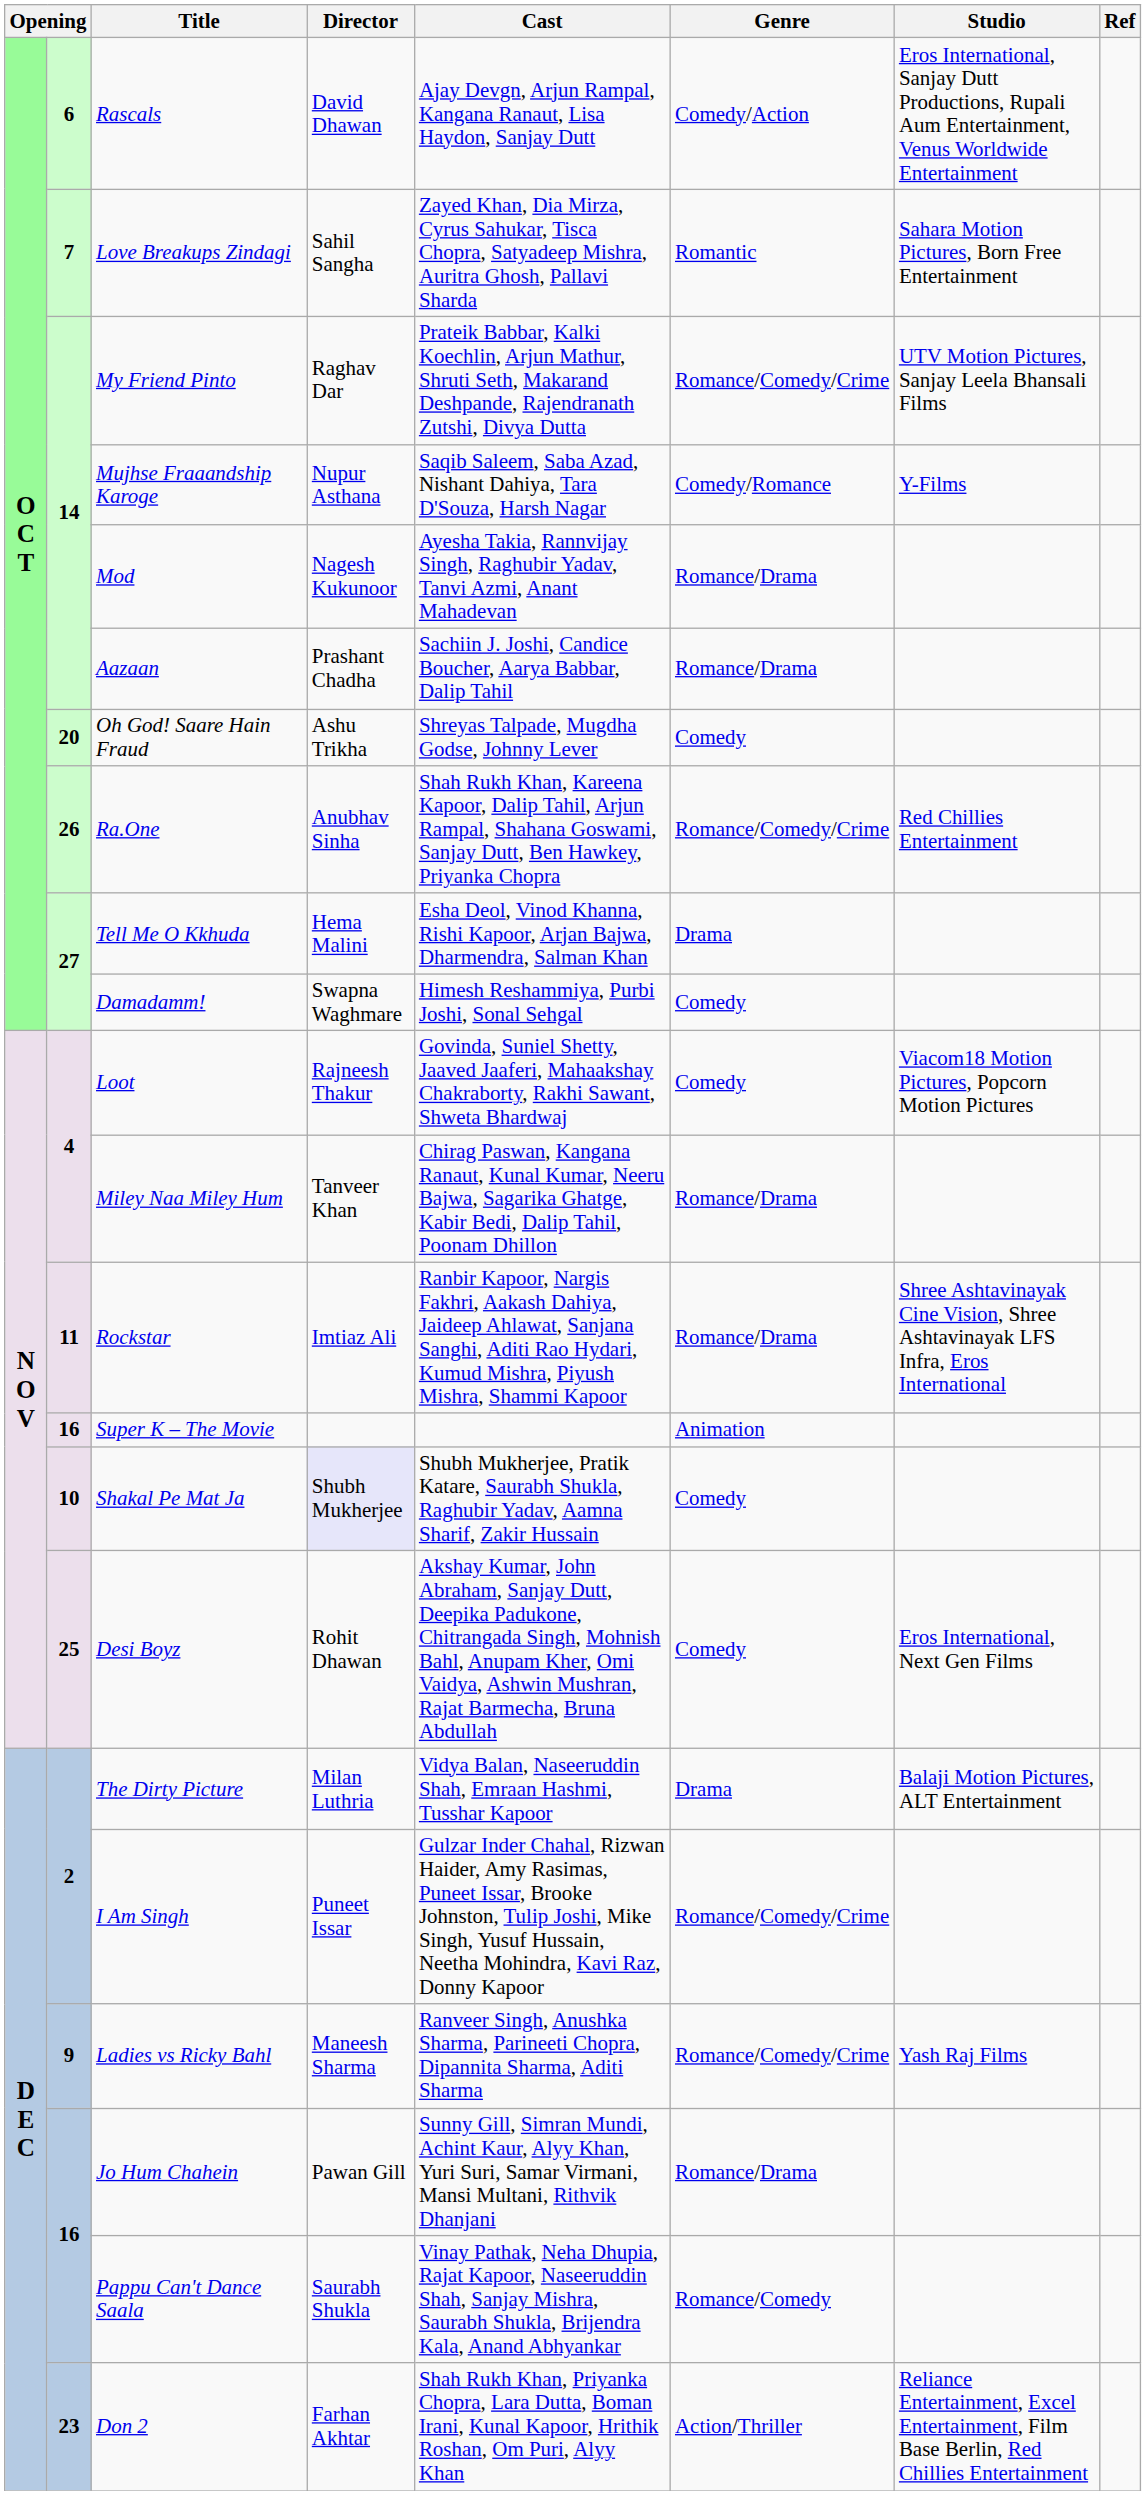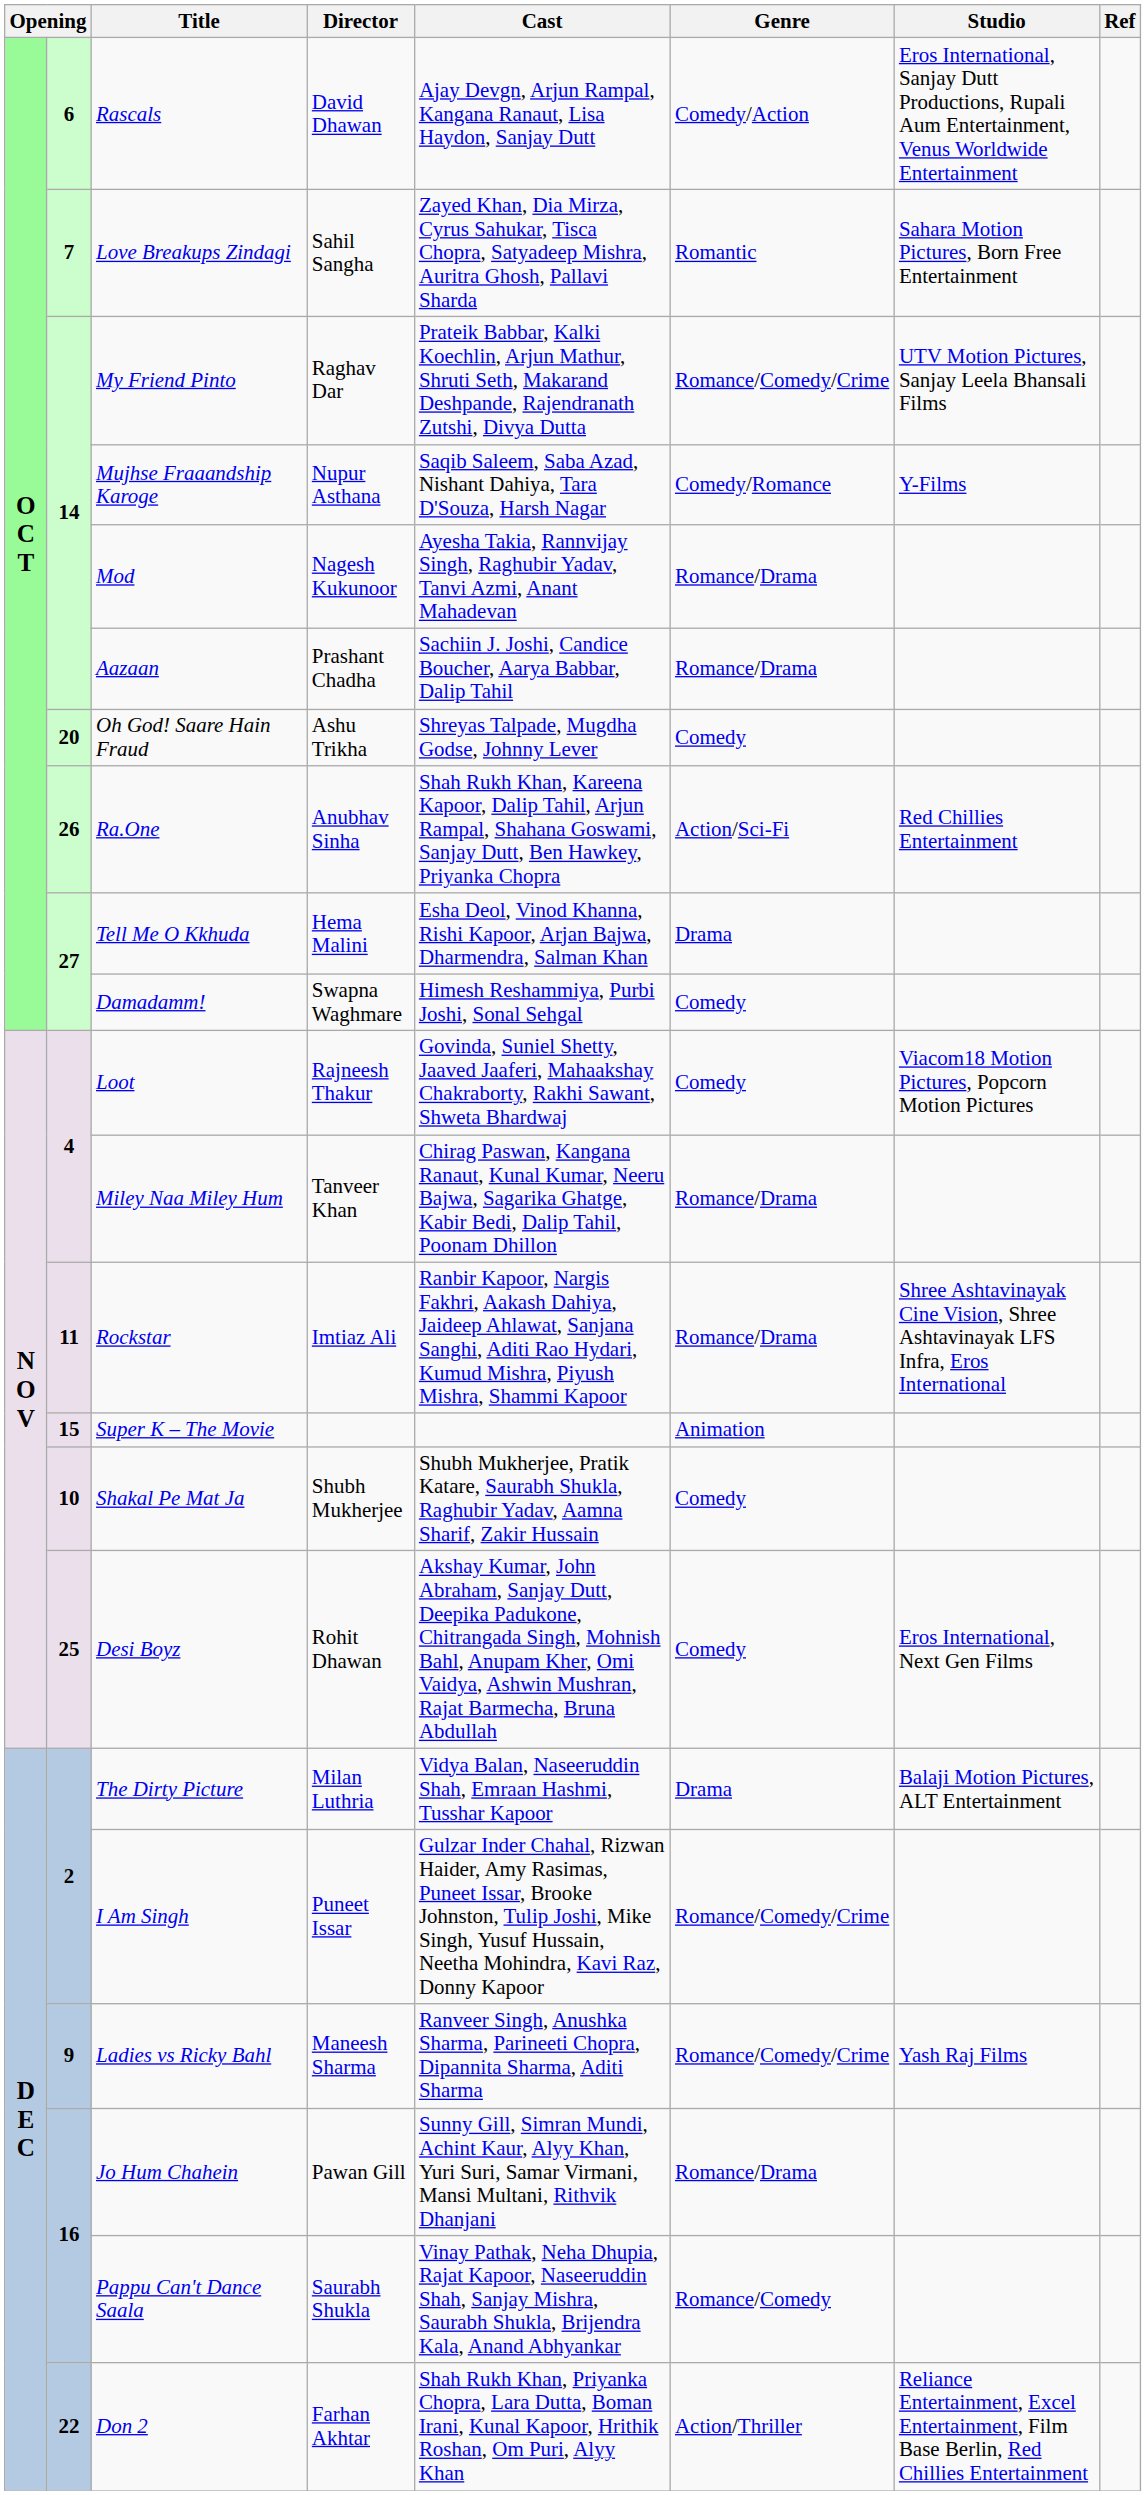Ra.One | Genre: Romance/Comedy/Crime -> Action/Sci-Fi
Super K – The Movie | column 2: 16 -> 15
Shakal Pe Mat Ja | Director: lavender background -> no background
Don 2 | column 2: 23 -> 22
